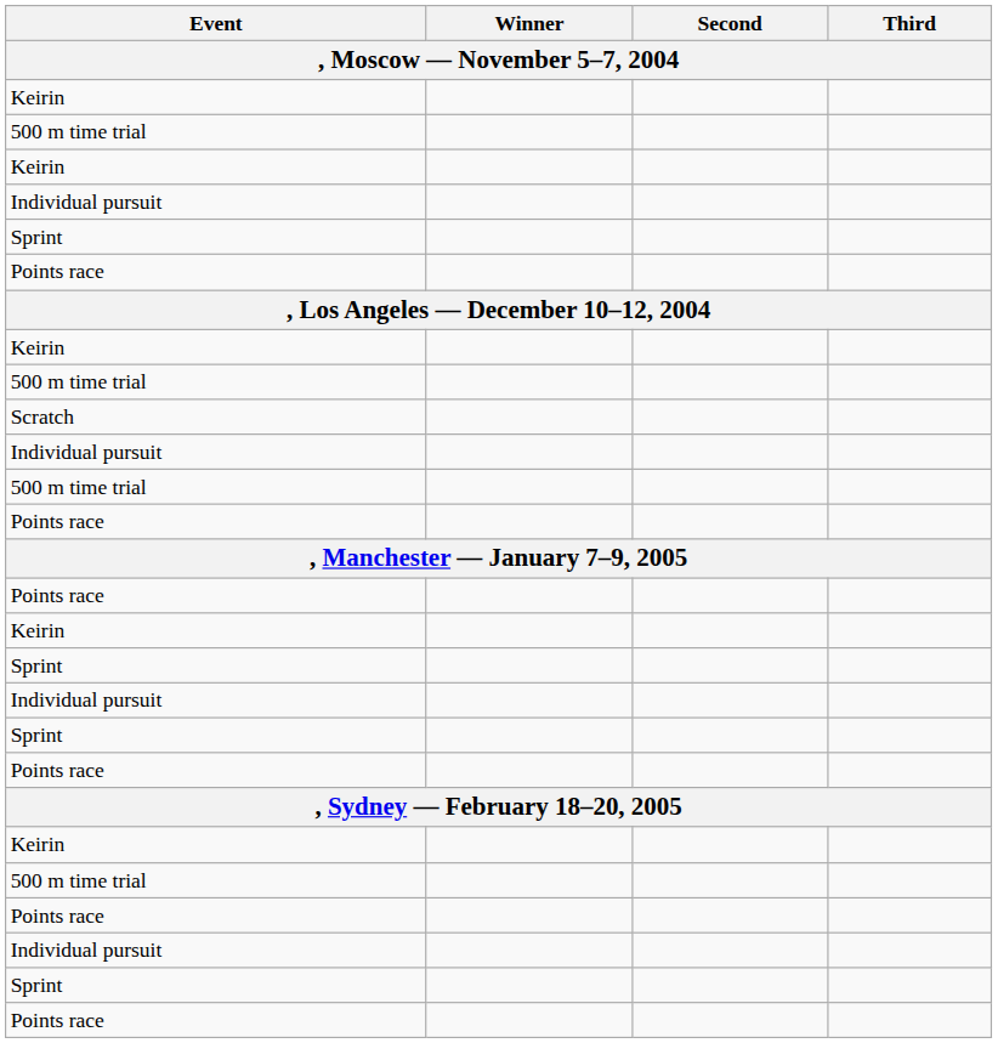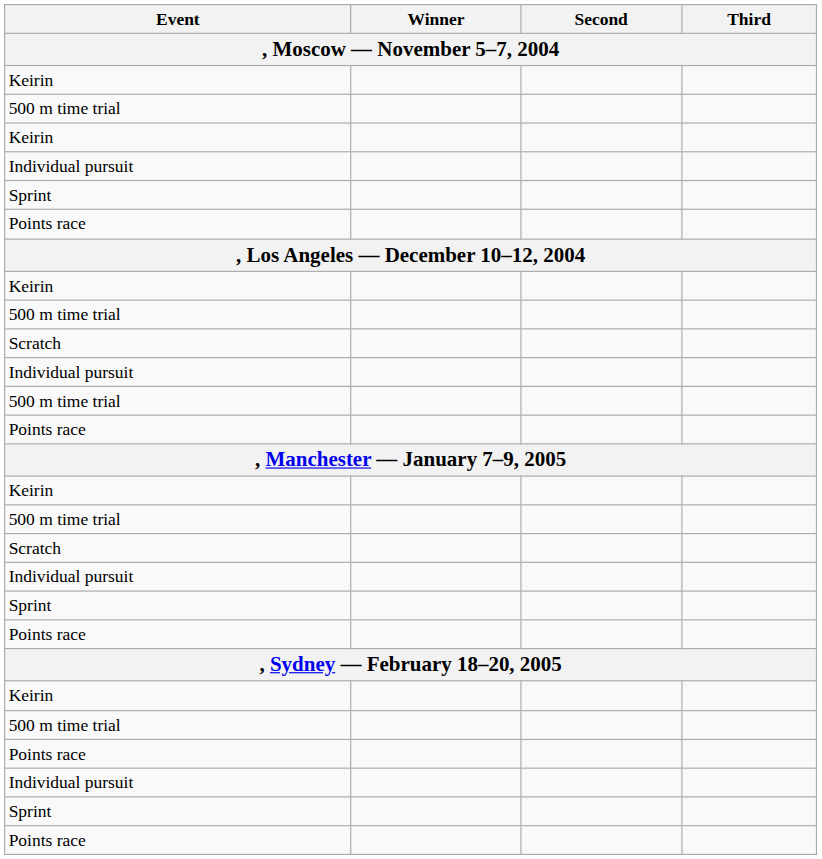row 17 | Event: Points race -> Keirin
row 18 | Event: Keirin -> 500 m time trial
row 19 | Event: Sprint -> Scratch
